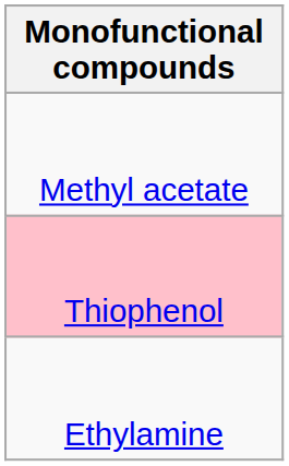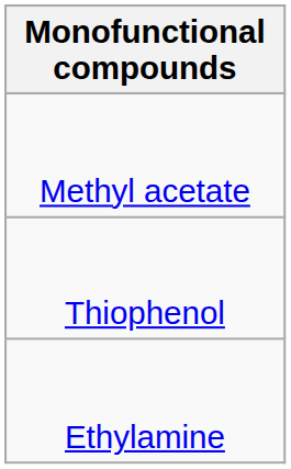row 3 | column 1: pink background -> no background
